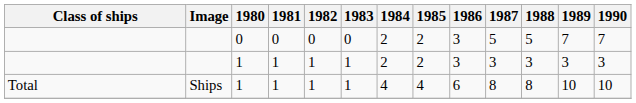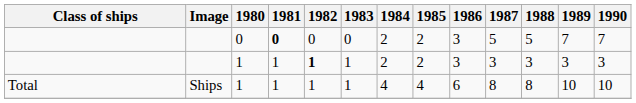row 2 | 1981: normal -> bold
row 3 | 1982: normal -> bold
